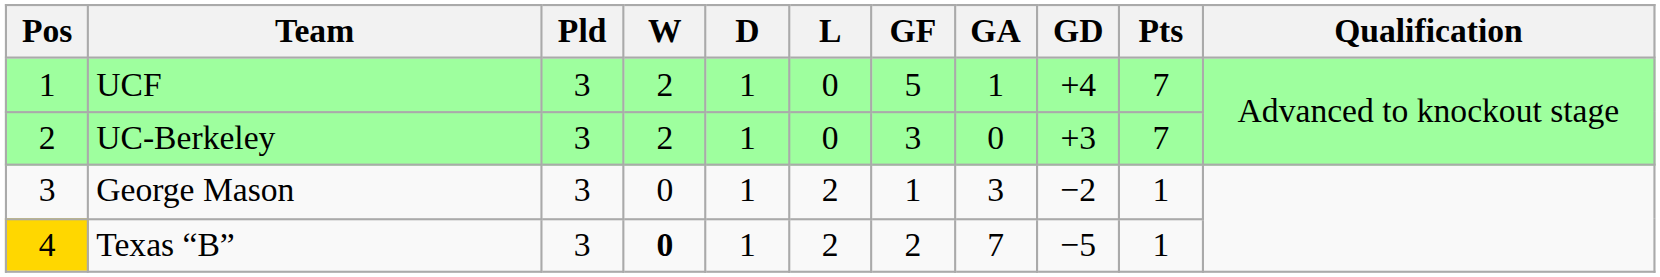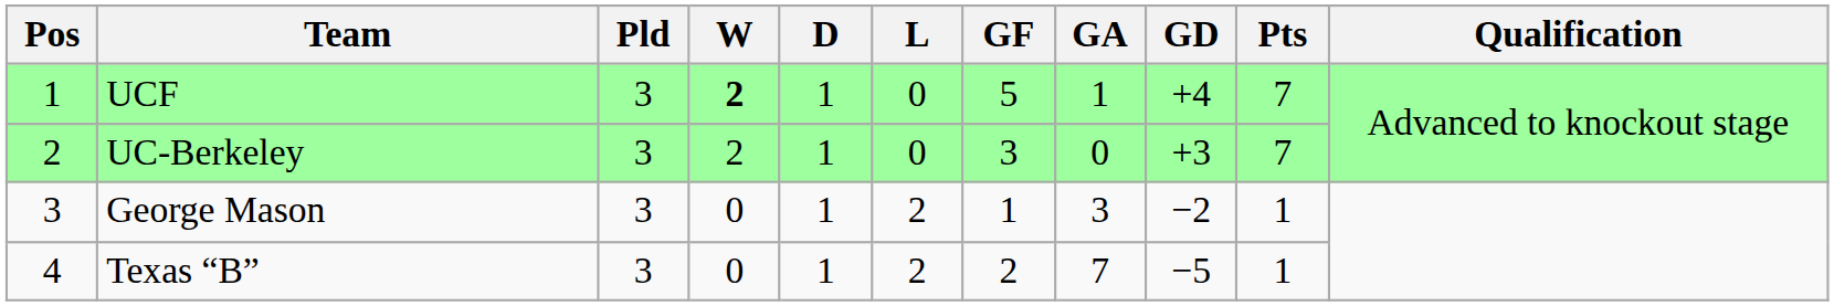UCF | W: normal -> bold
Texas “B” | Pos: gold background -> no background
Texas “B” | W: bold -> normal
